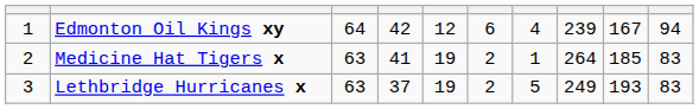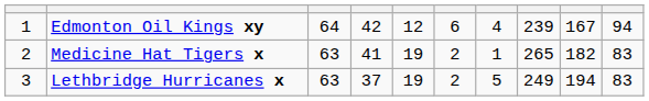Medicine Hat Tigers x | column 8: 264 -> 265
Medicine Hat Tigers x | column 9: 185 -> 182
Lethbridge Hurricanes x | column 9: 193 -> 194
